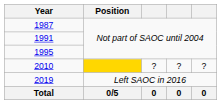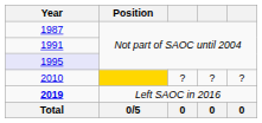1995 | Year: no background -> lavender background
2019 | Year: normal -> bold
